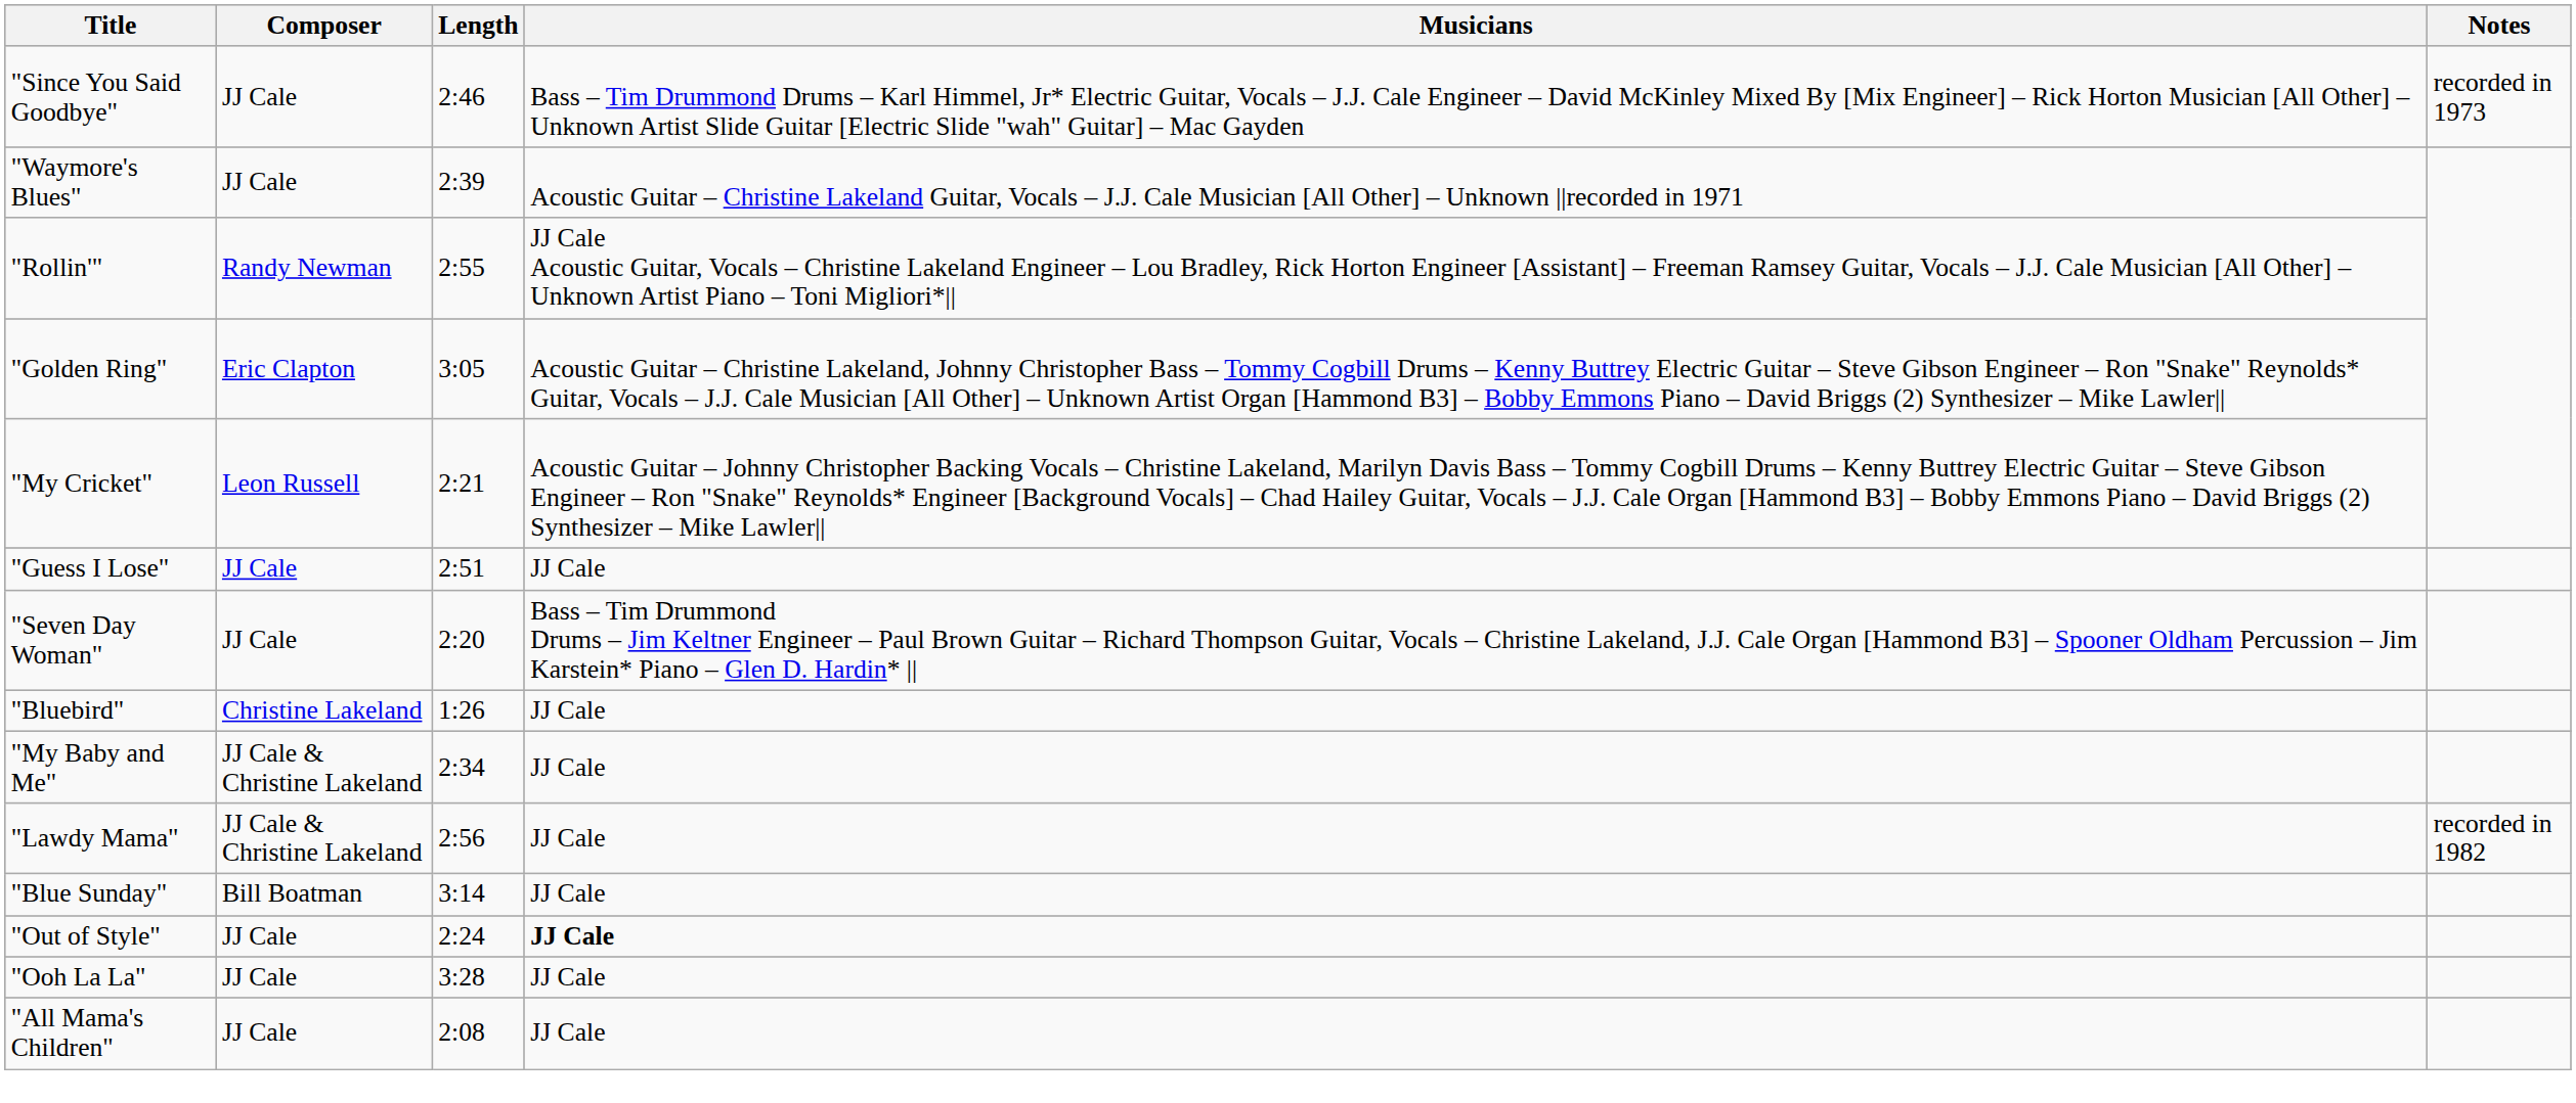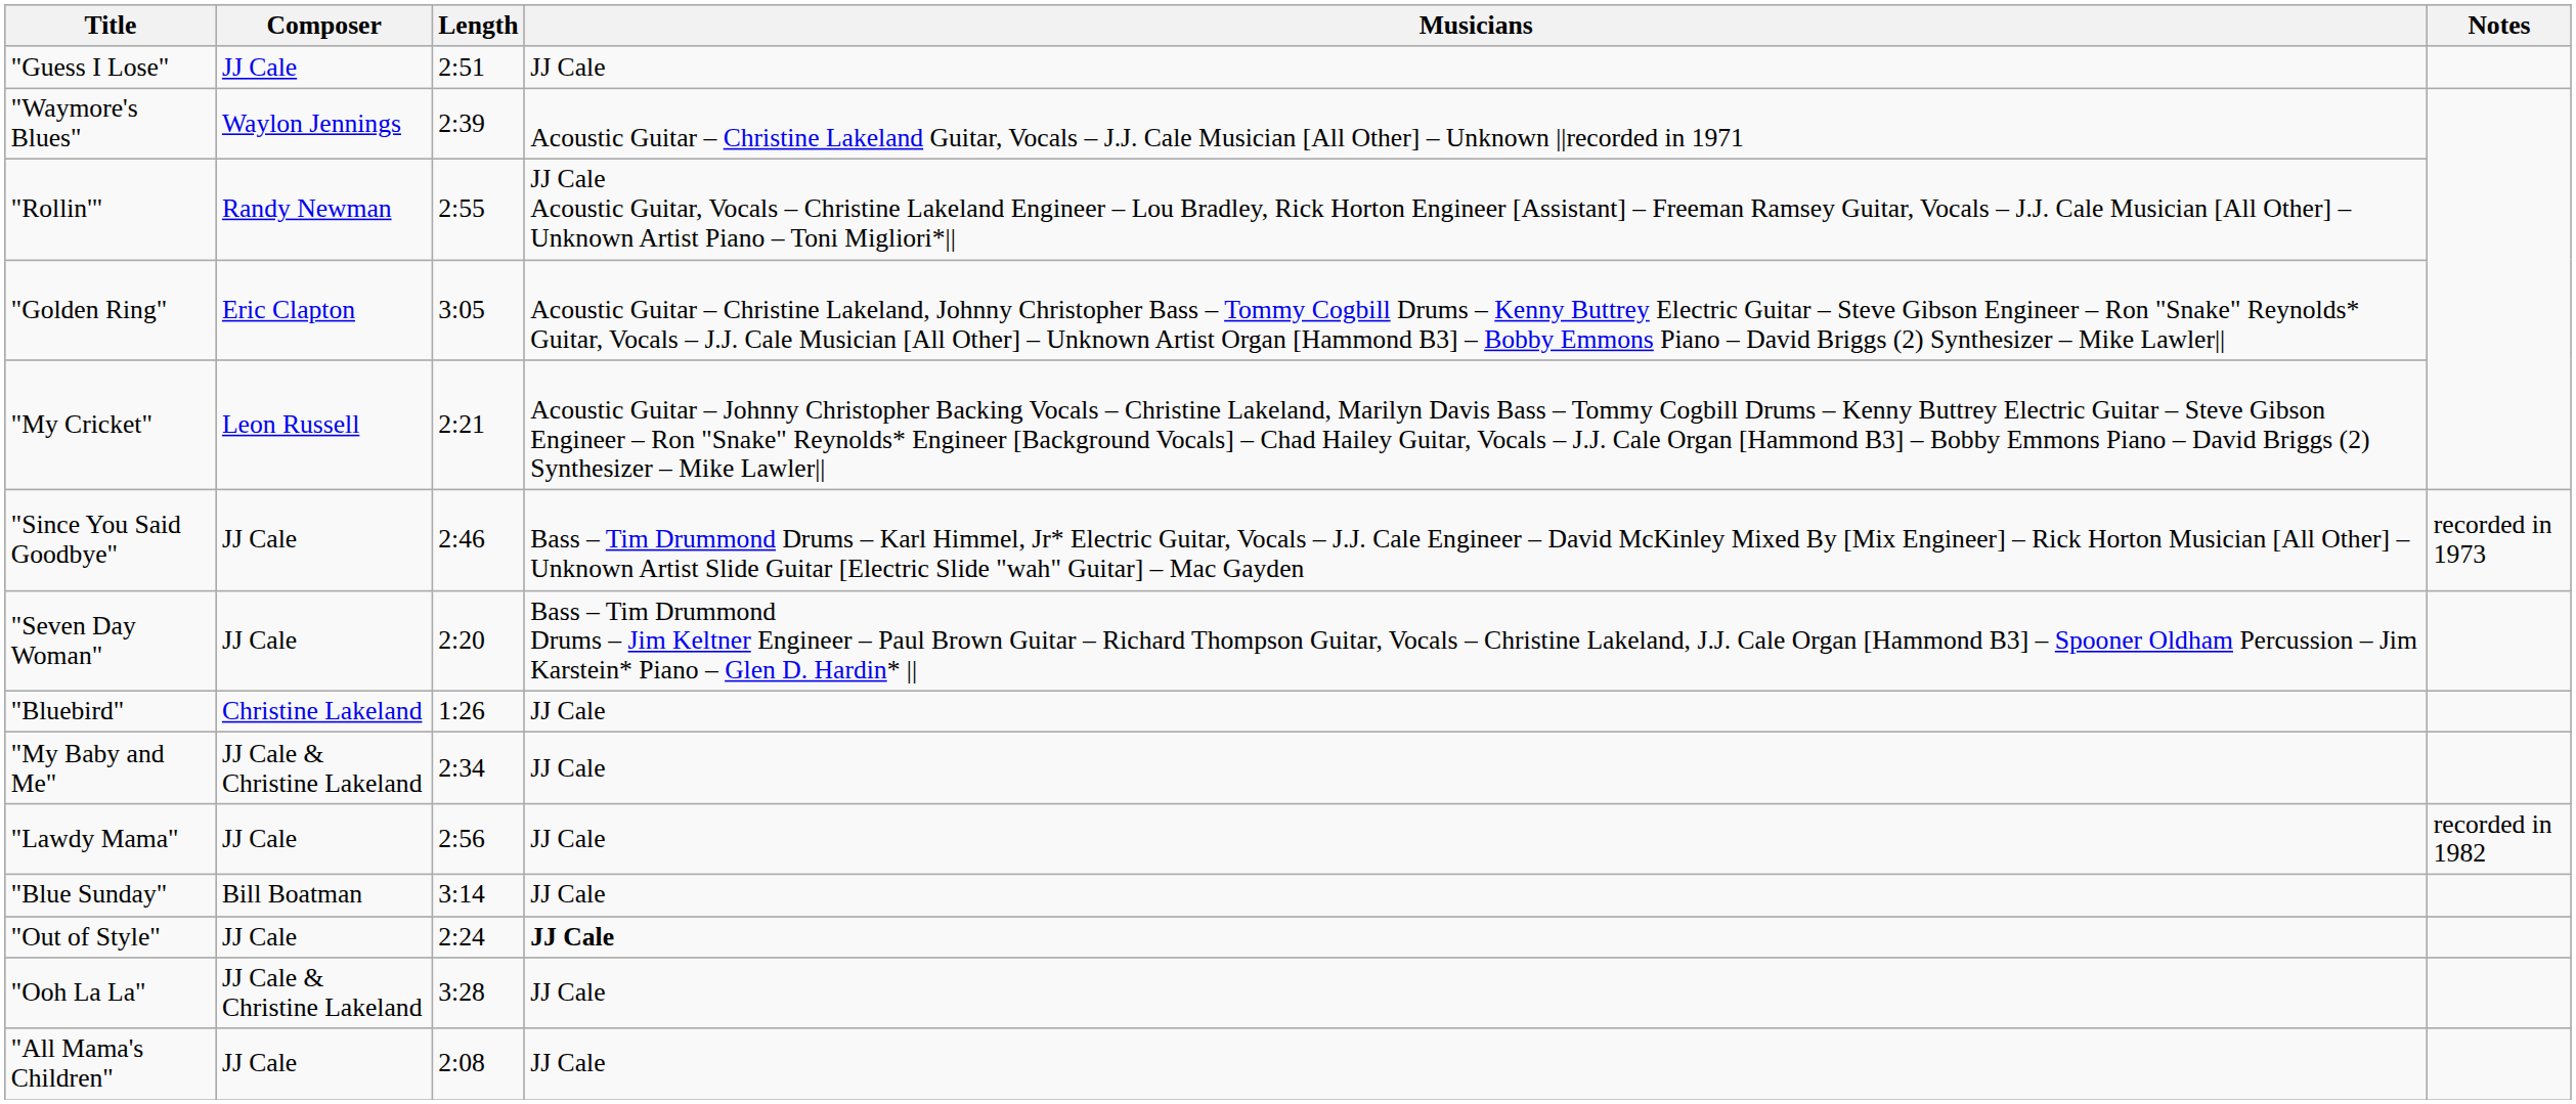rows swapped: "Guess I Lose" <-> "Since You Said Goodbye"
"Waymore's Blues" | Composer: JJ Cale -> Waylon Jennings
"Lawdy Mama" | Composer: JJ Cale & Christine Lakeland -> JJ Cale
"Ooh La La" | Composer: JJ Cale -> JJ Cale & Christine Lakeland
